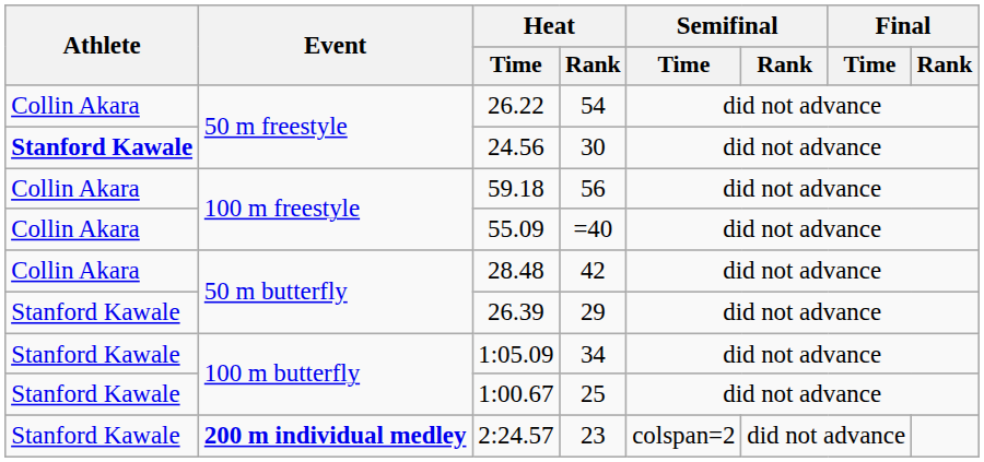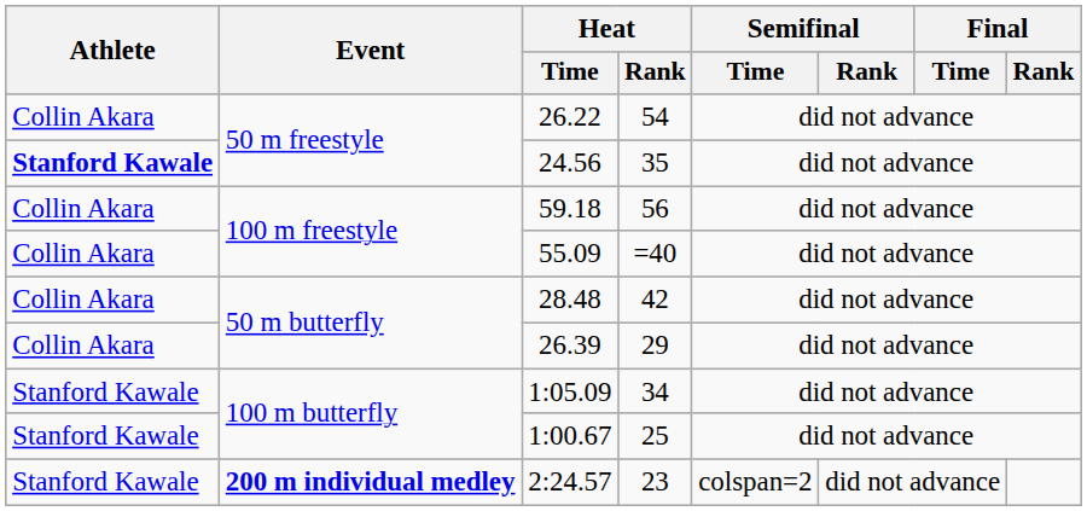24.56 | Heat / Rank: 30 -> 35
26.39 | Athlete: Stanford Kawale -> Collin Akara
